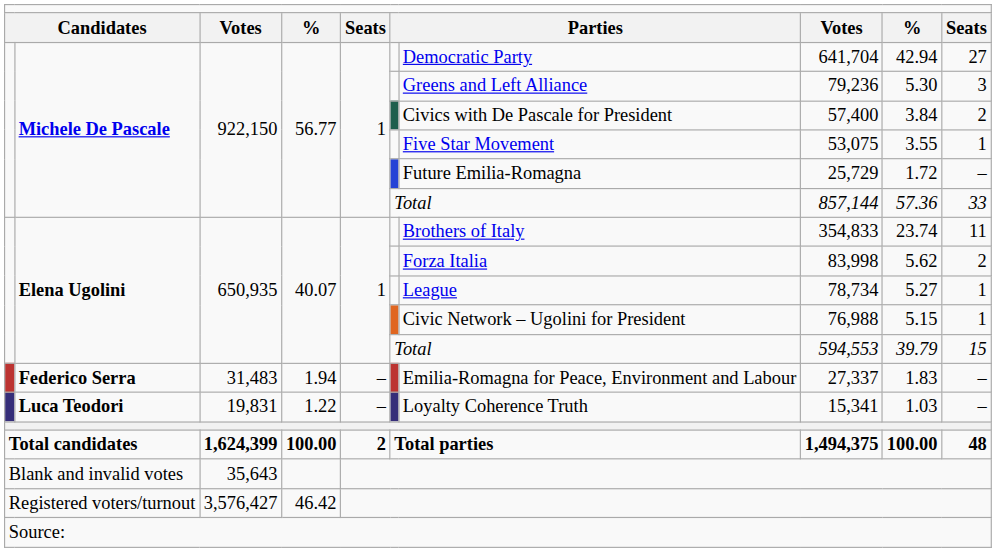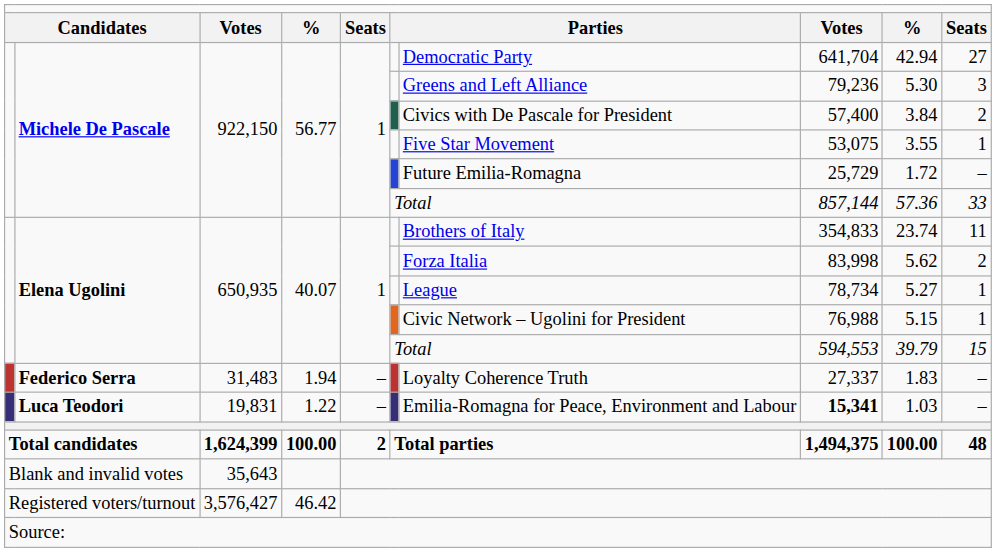Federico Serra | column 7: Emilia-Romagna for Peace, Environment and Labour -> Loyalty Coherence Truth
Luca Teodori | column 7: Loyalty Coherence Truth -> Emilia-Romagna for Peace, Environment and Labour
Luca Teodori | column 8: normal -> bold
